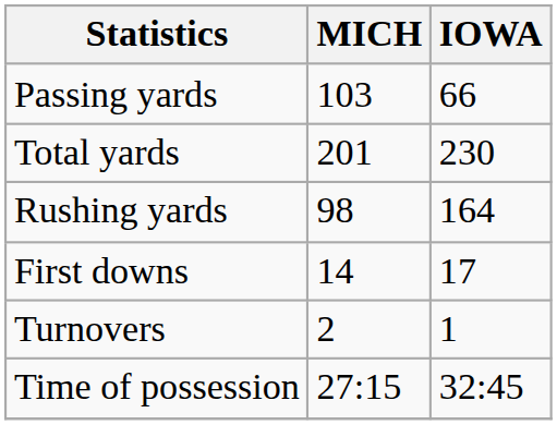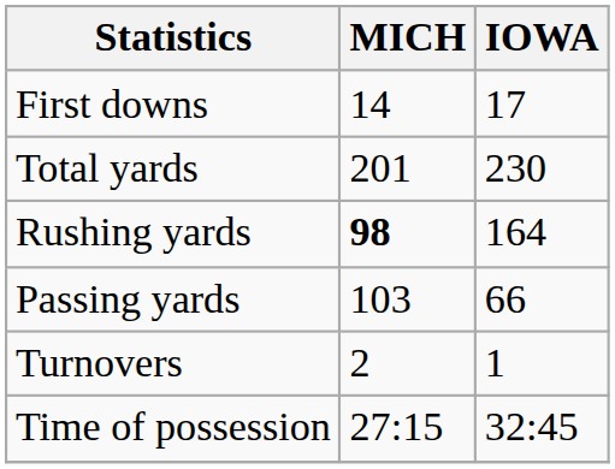rows swapped: First downs <-> Passing yards
Rushing yards | MICH: normal -> bold
